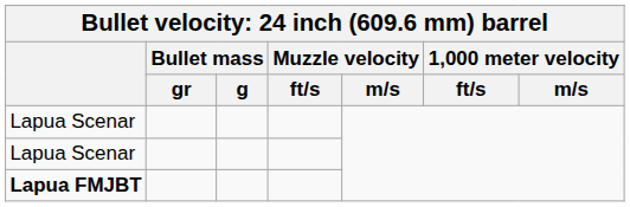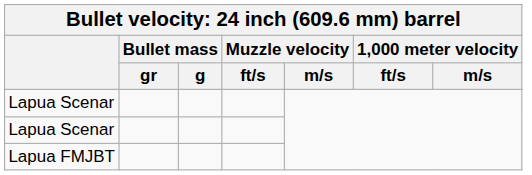Lapua FMJBT | column 1: bold -> normal
